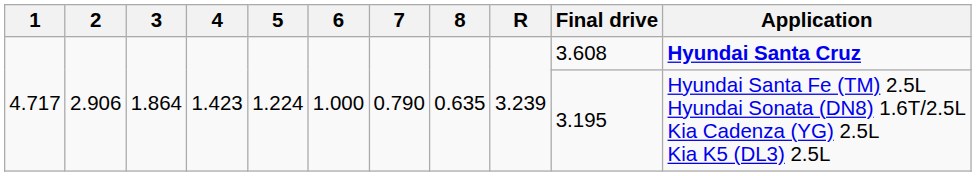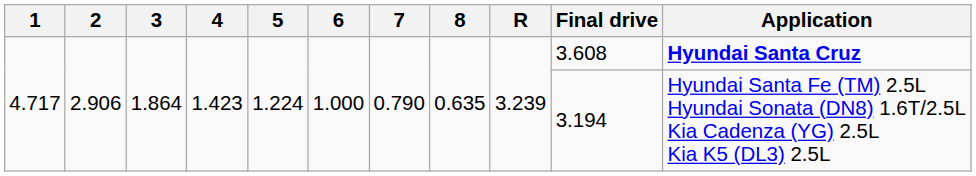row 3 | Final drive: 3.195 -> 3.194
